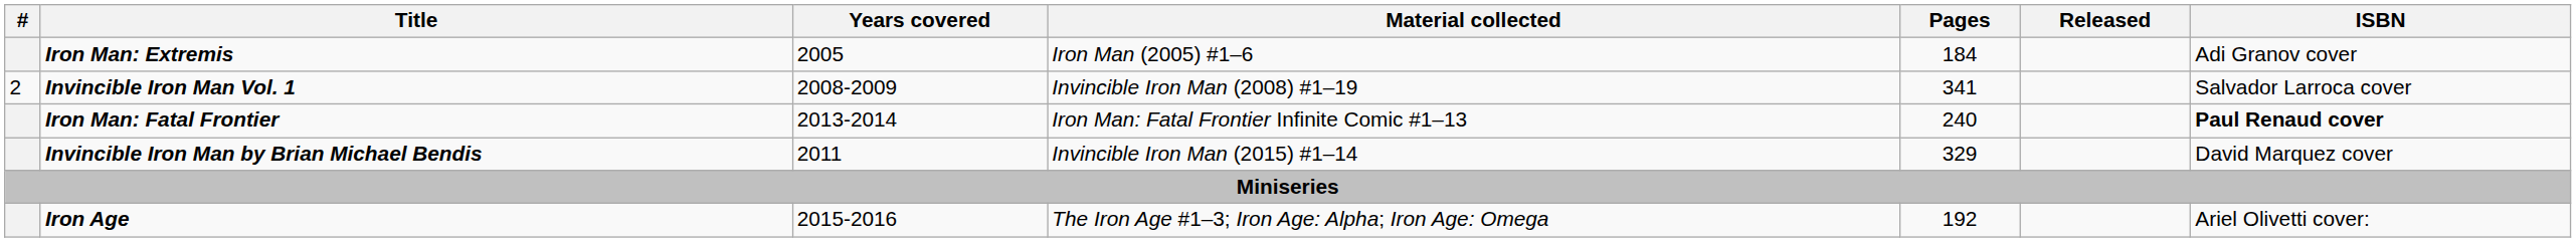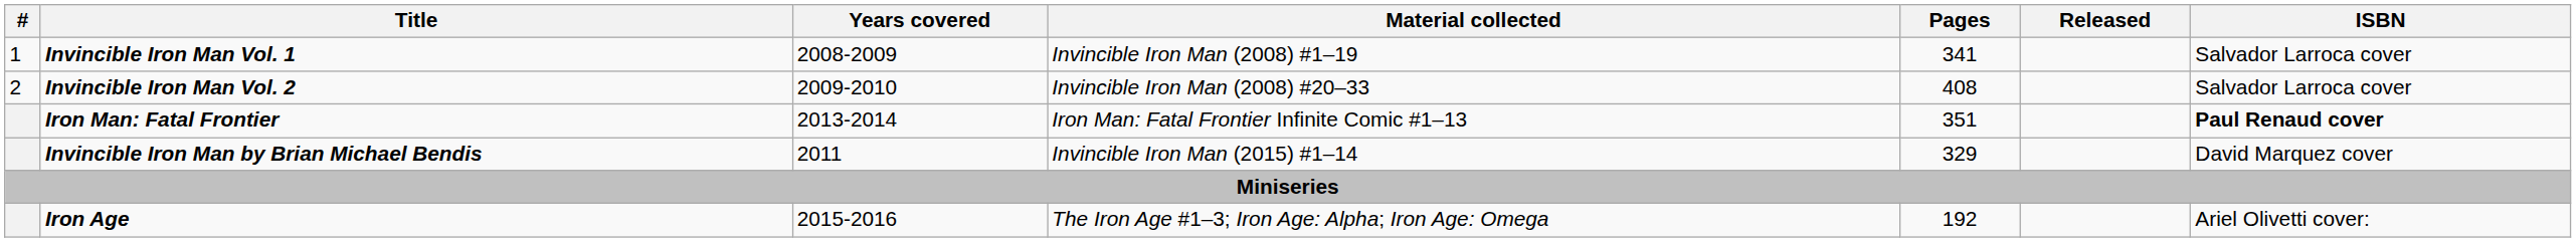- row: Iron Man: Extremis | 2005 | Iron Man (2005) #1–6 | 184 | Adi Granov cover
Invincible Iron Man Vol. 1 | #: 2 -> 1
+ row: 2 | Invincible Iron Man Vol. 2 | 2009-2010 | Invincible Iron Man (2008) #20–33 | 408 | Salvador Larroca cover
Iron Man: Fatal Frontier | Pages: 240 -> 351
